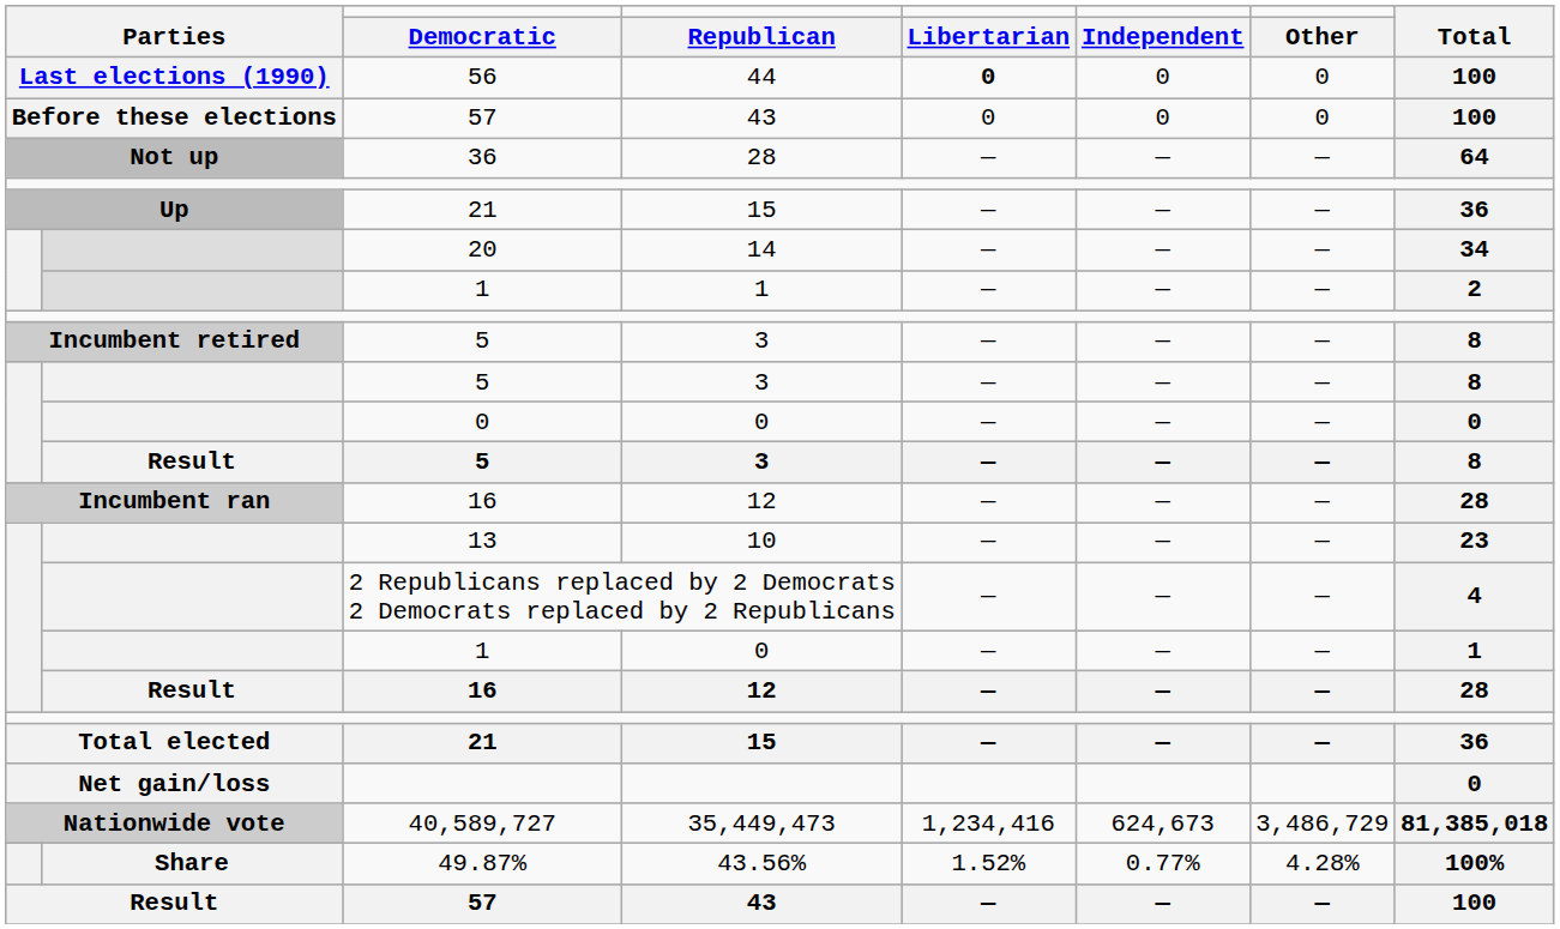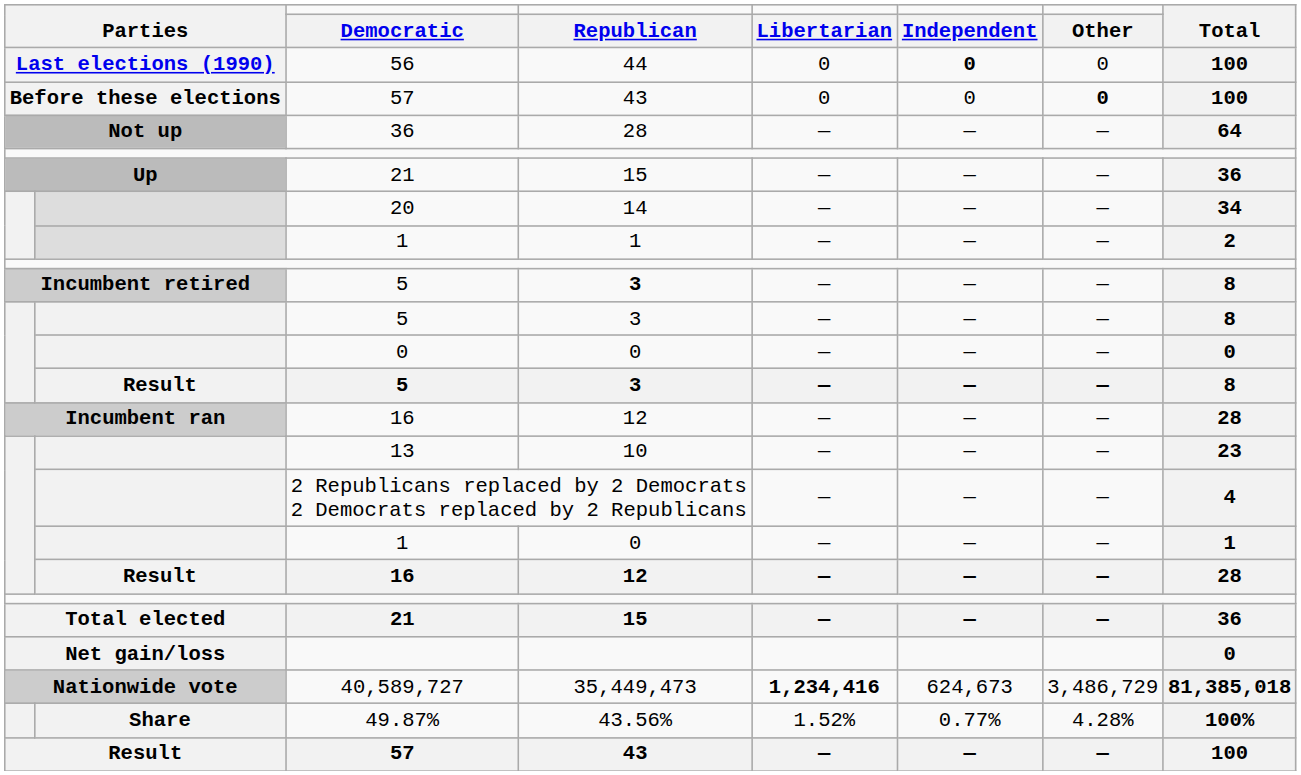56 | Libertarian: bold -> normal
56 | Independent: normal -> bold
Before these elections / 57 | Other: normal -> bold
Incumbent retired / 5 | Republican: normal -> bold
40,589,727 | Libertarian: normal -> bold
